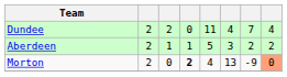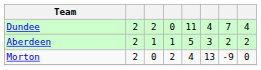Morton | column 4: bold -> normal
Morton | column 8: lightsalmon background -> no background
